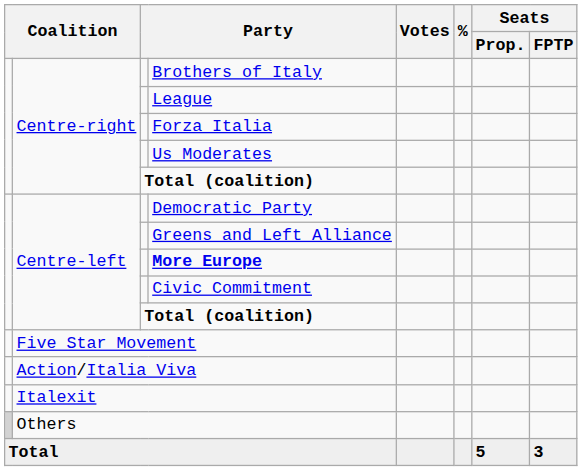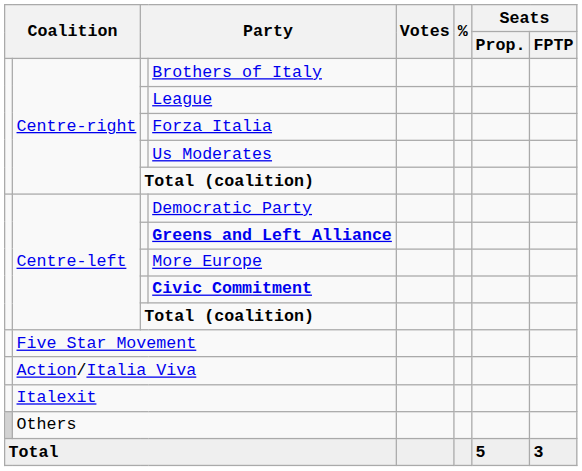Greens and Left Alliance | column 4: normal -> bold
More Europe | column 4: bold -> normal
Civic Commitment | column 4: normal -> bold
